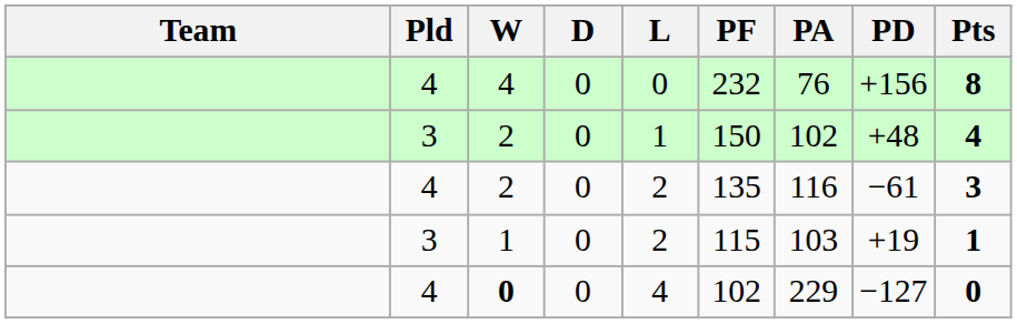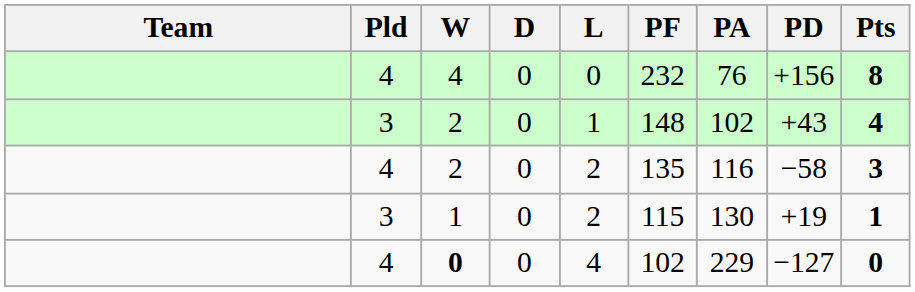row 3 | PF: 150 -> 148
row 3 | PD: +48 -> +43
row 4 | PD: −61 -> −58
row 5 | PA: 103 -> 130
